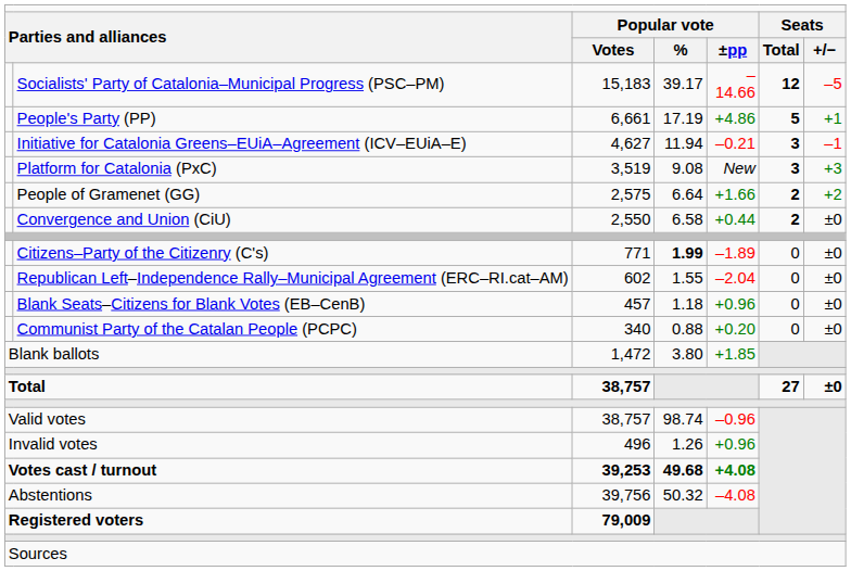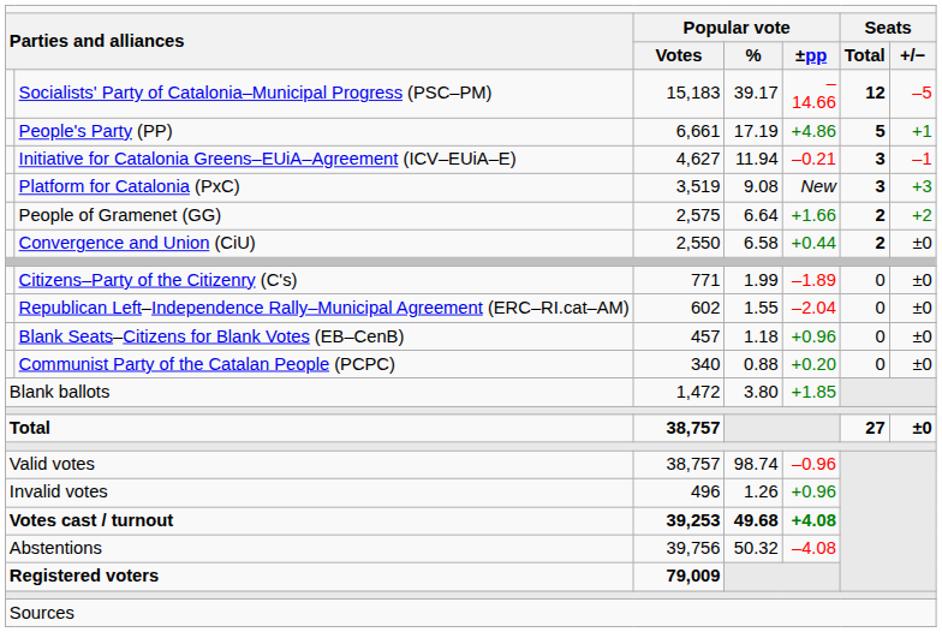Citizens–Party of the Citizenry (C's) | column 4: bold -> normal
